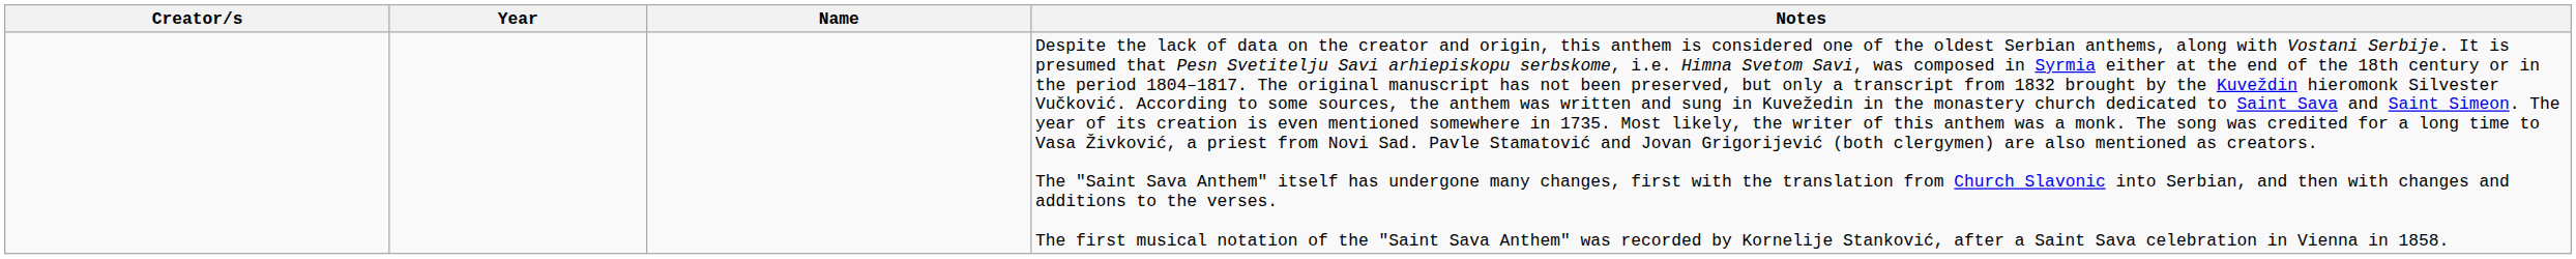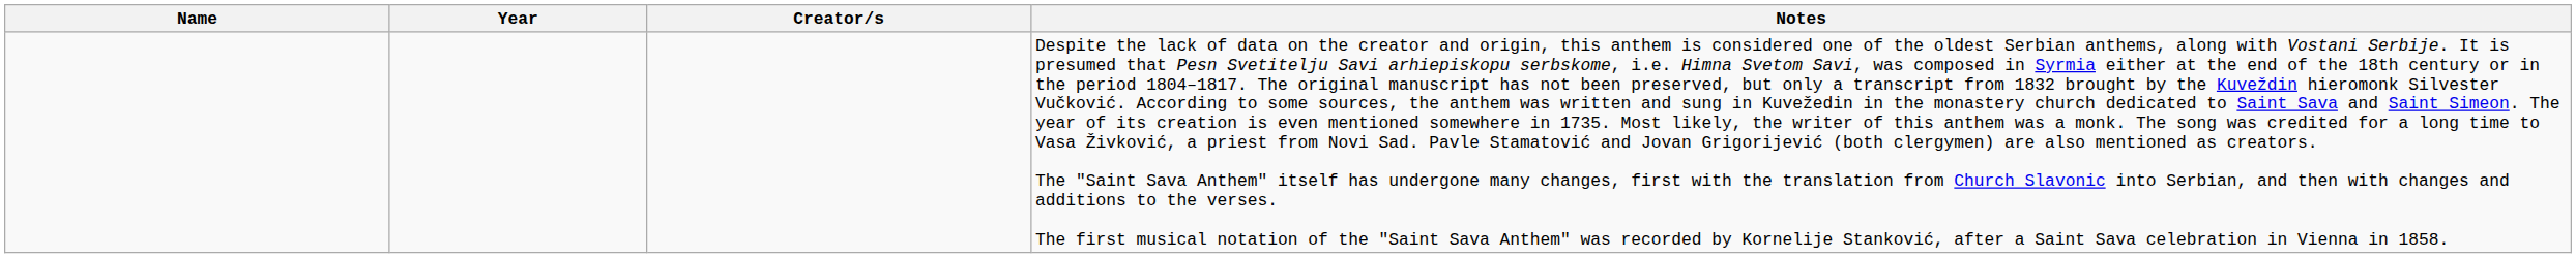columns swapped: Name <-> Creator/s
